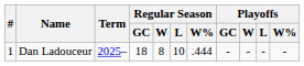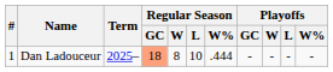Dan Ladouceur | Regular Season / GC: no background -> lightsalmon background
